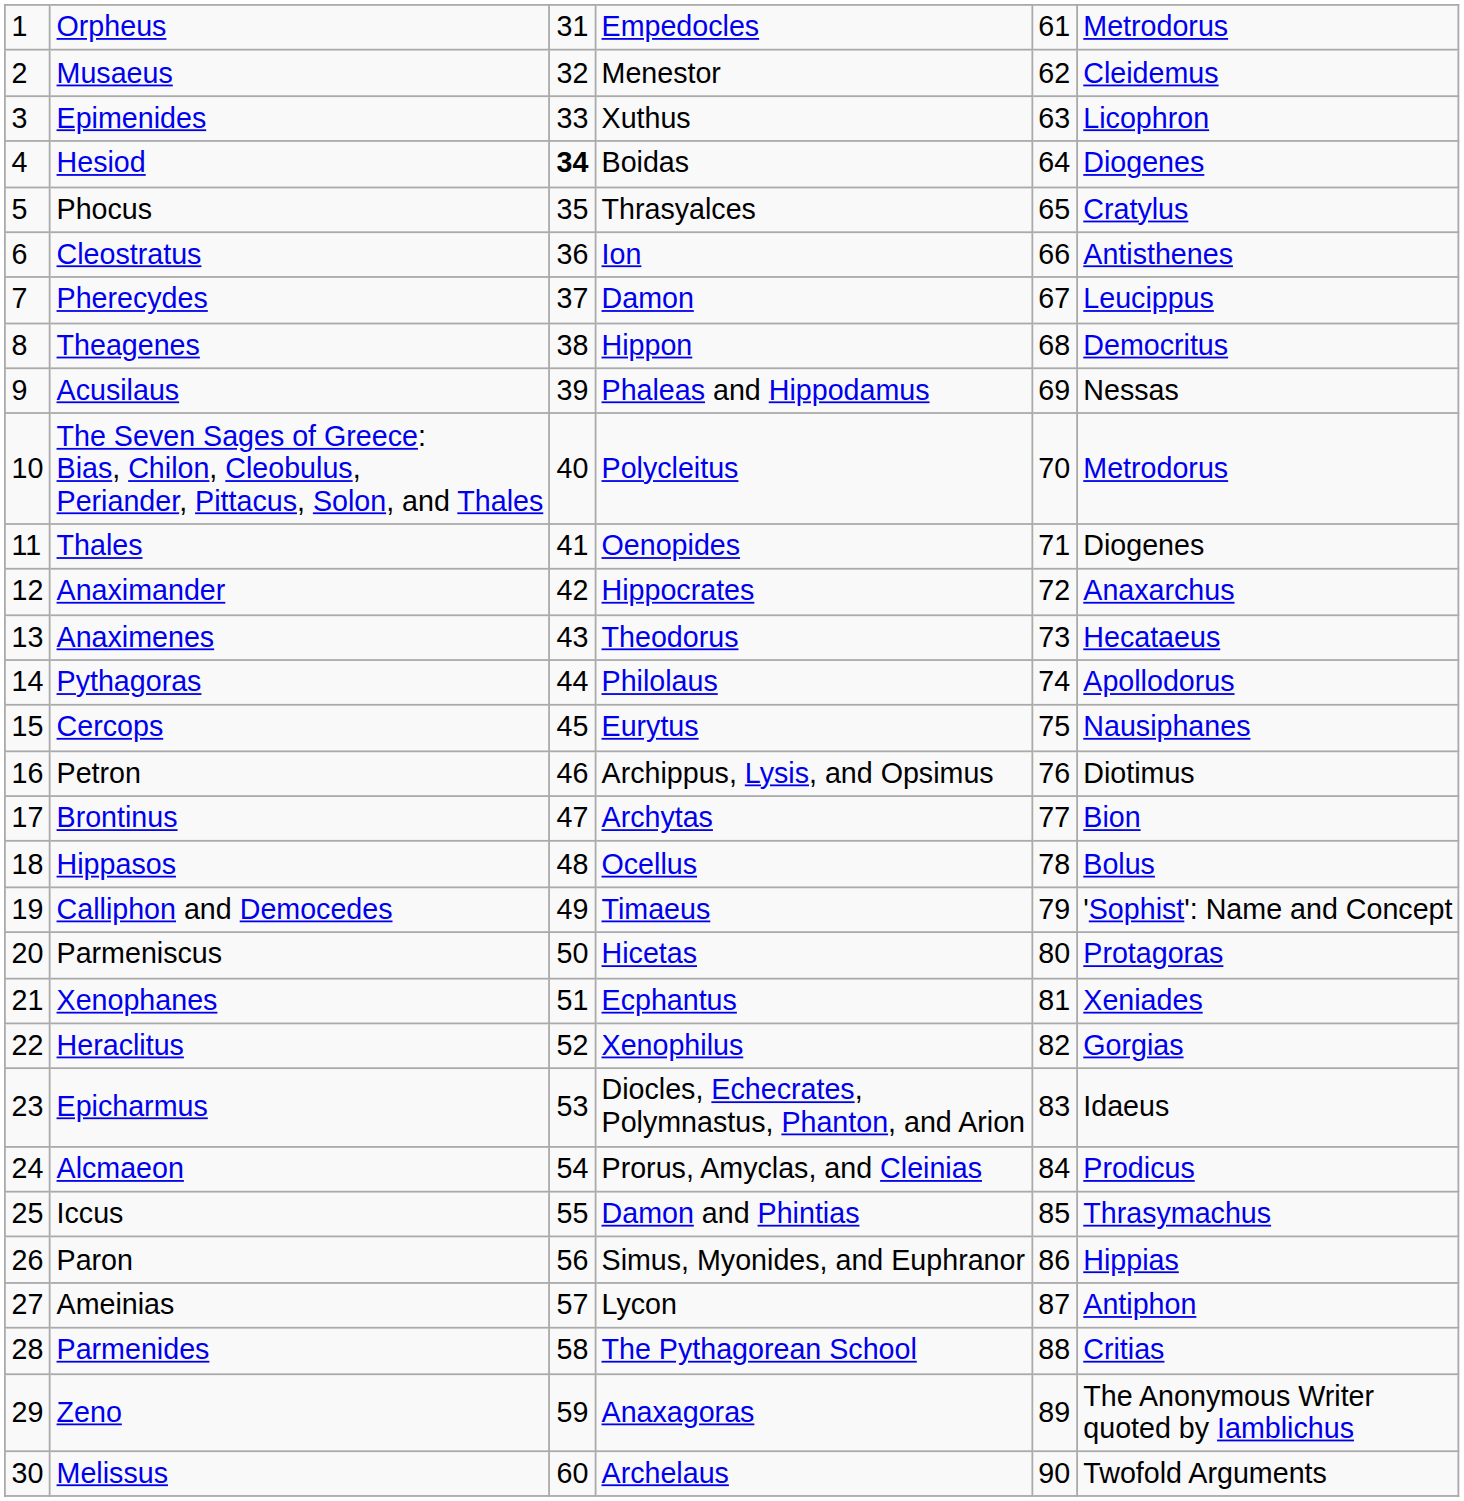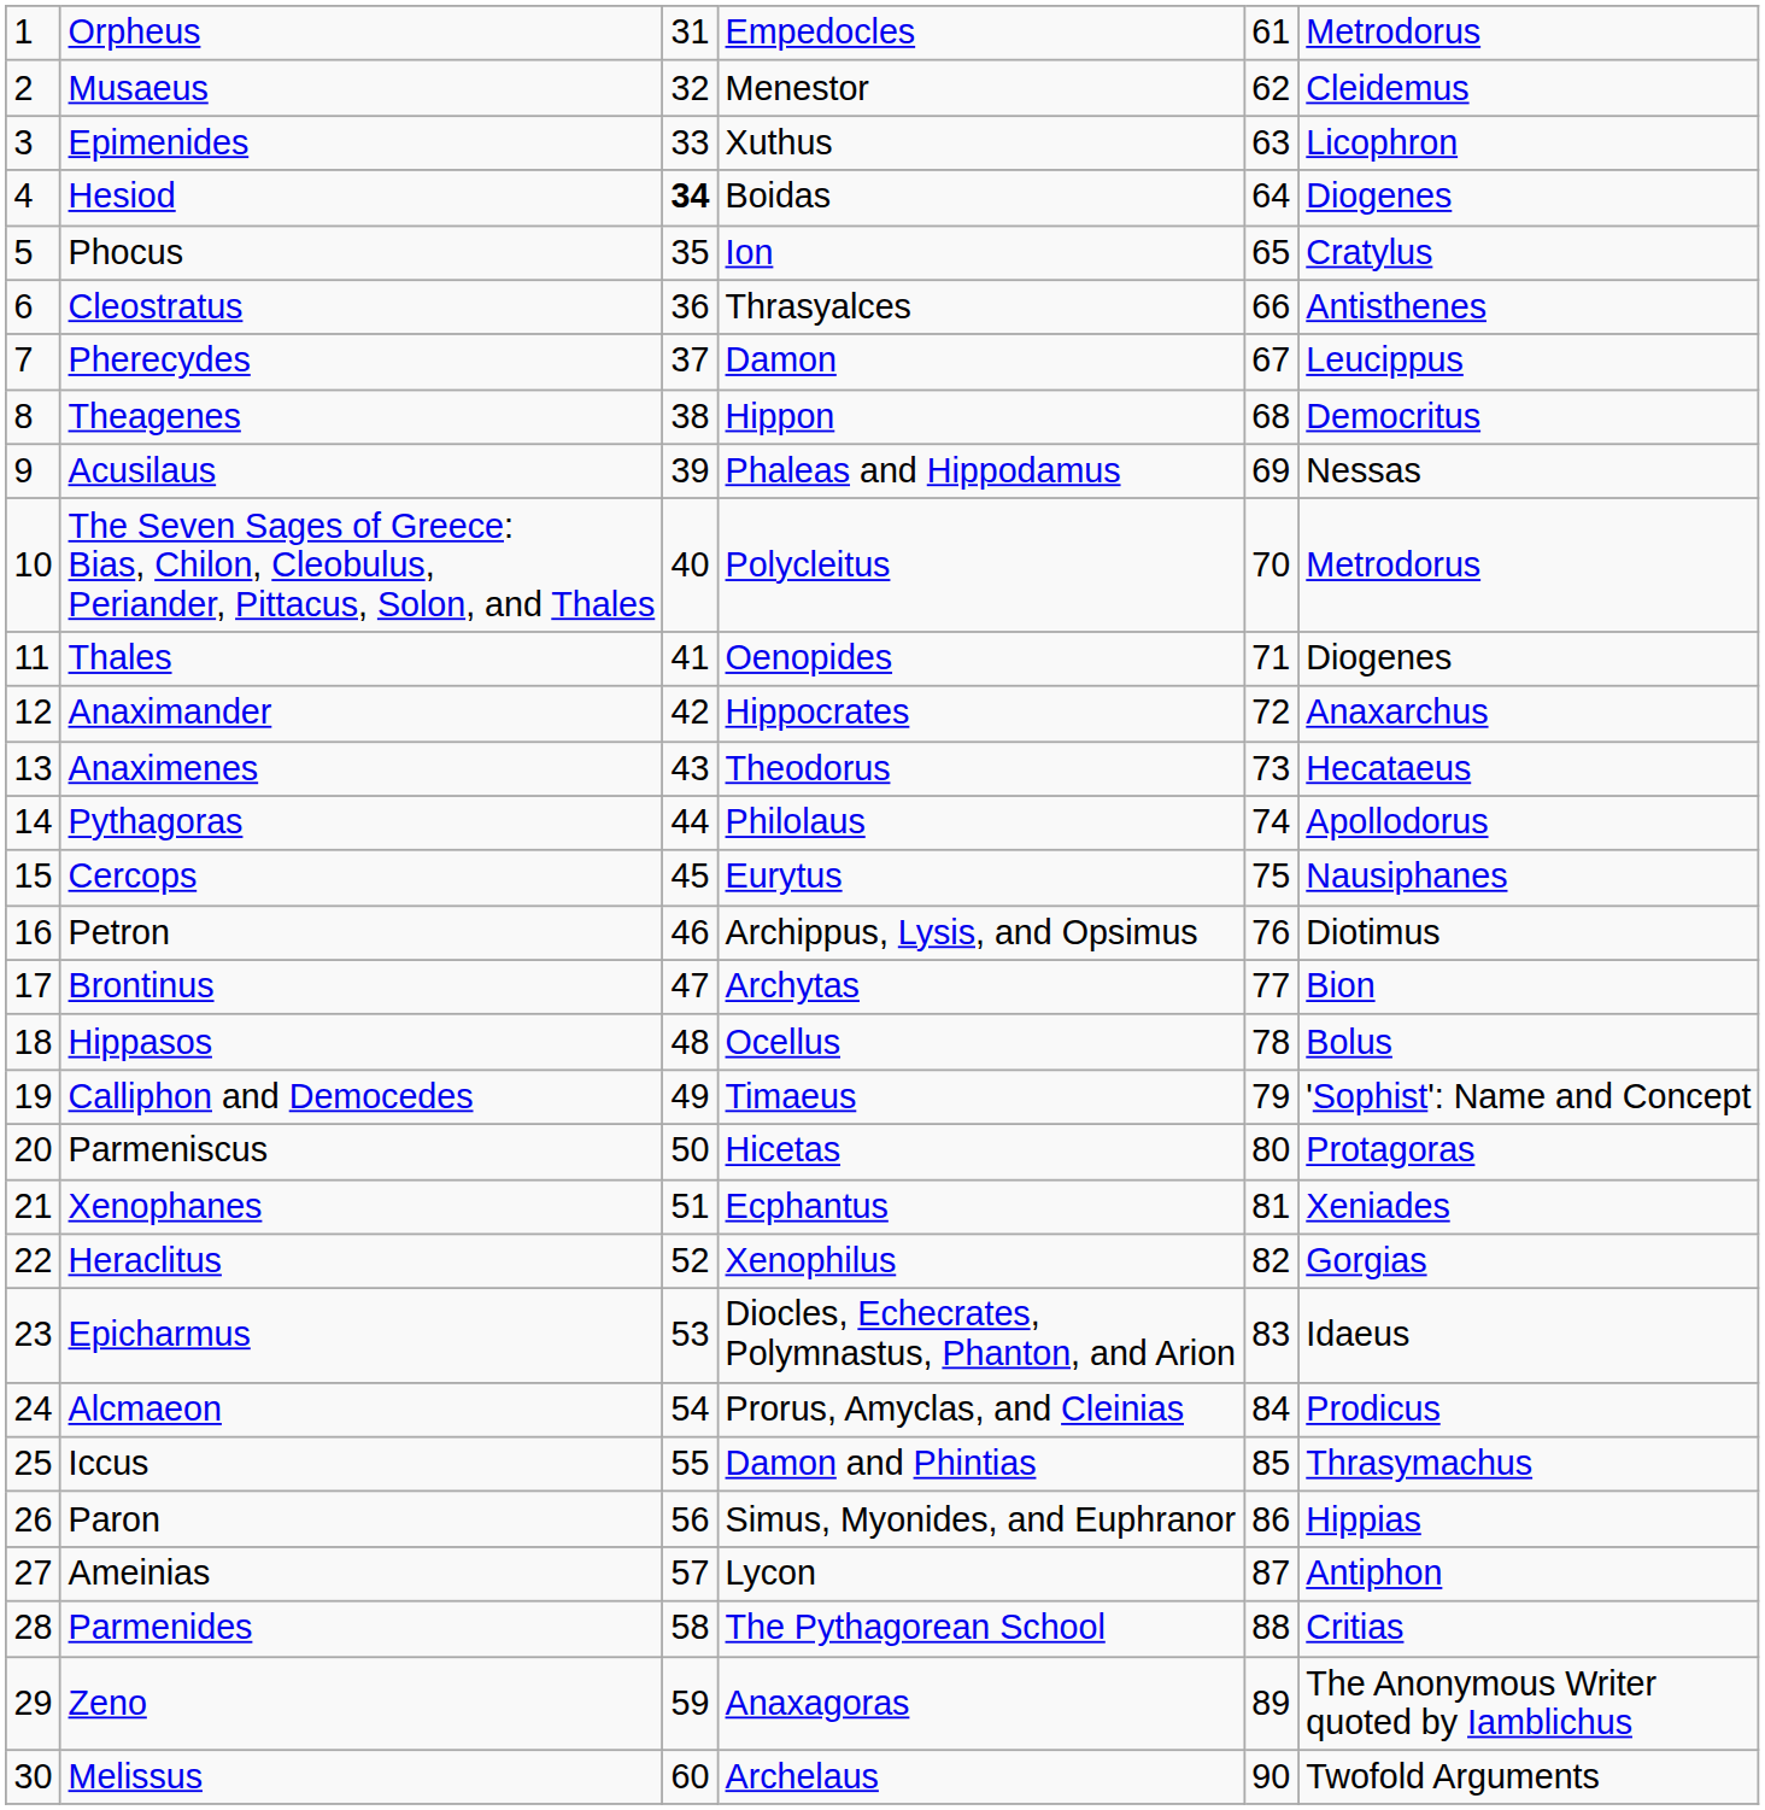Phocus | column 4: Thrasyalces -> Ion
Cleostratus | column 4: Ion -> Thrasyalces
